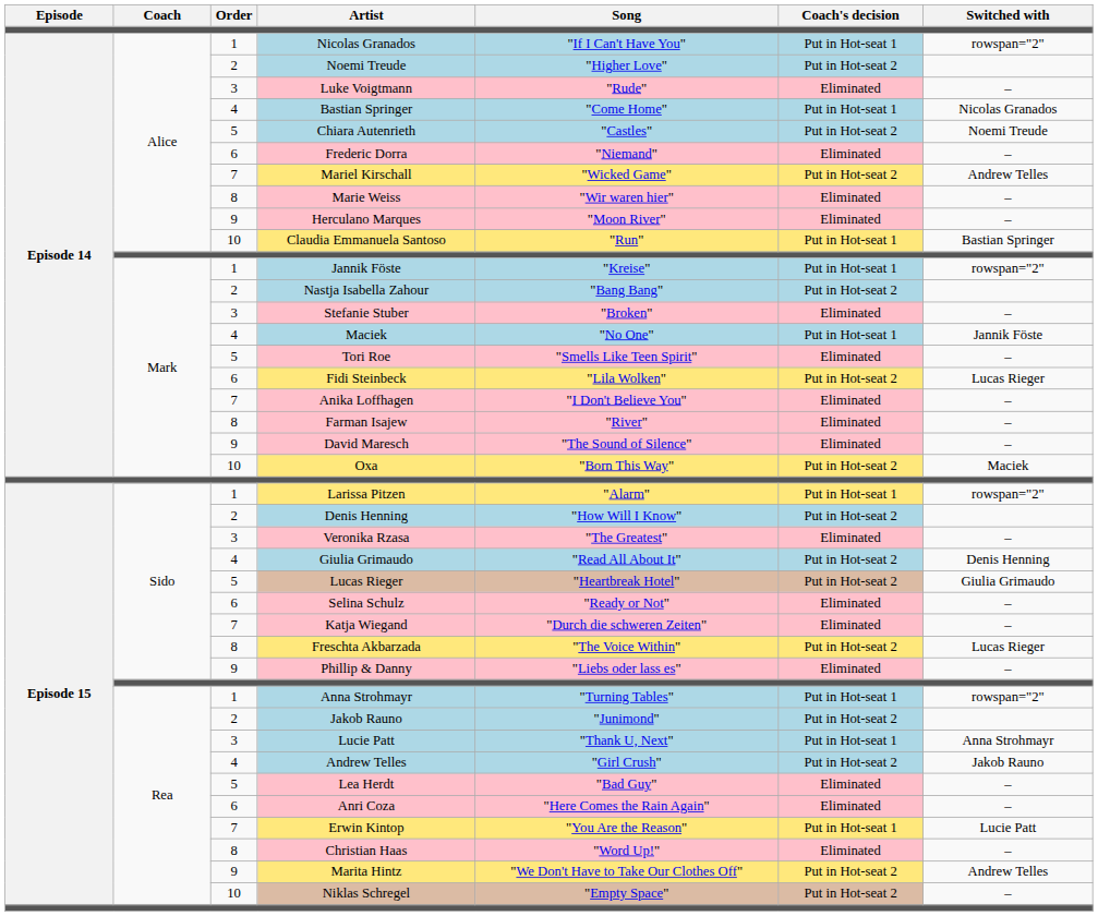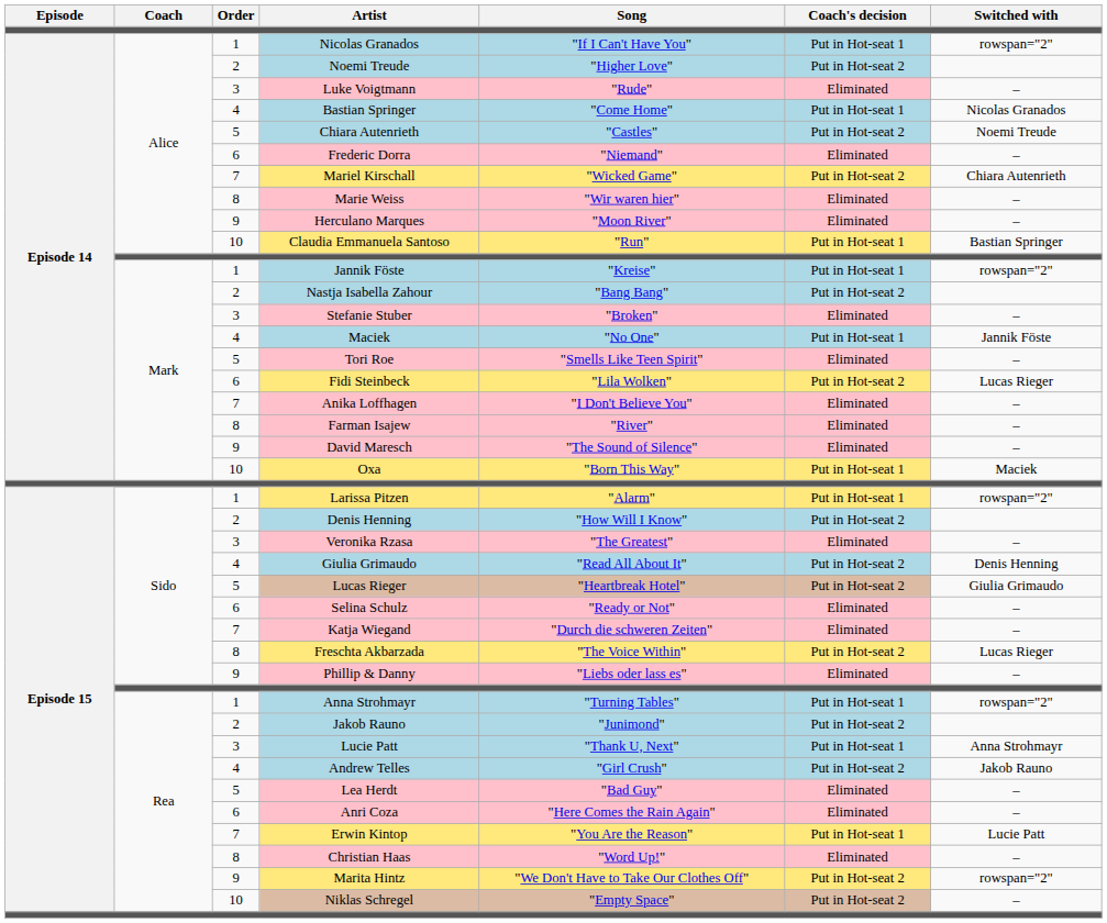Mariel Kirschall | Switched with: Andrew Telles -> Chiara Autenrieth
Oxa | Coach's decision: Put in Hot-seat 2 -> Put in Hot-seat 1
Marita Hintz | Switched with: Andrew Telles -> rowspan="2"
